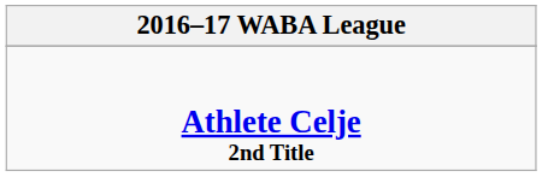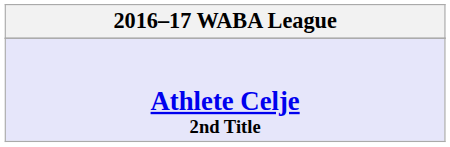row 2 | column 1: no background -> lavender background
